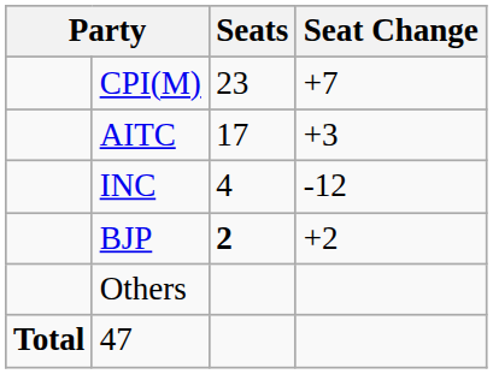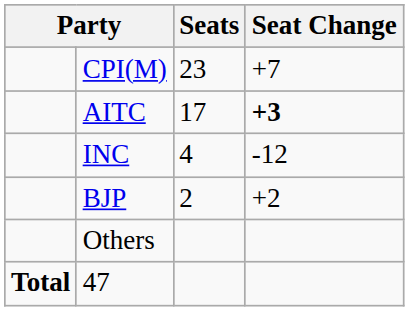AITC | Seat Change: normal -> bold
BJP | Seats: bold -> normal
